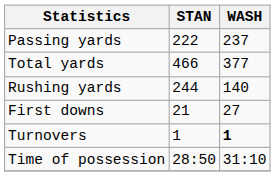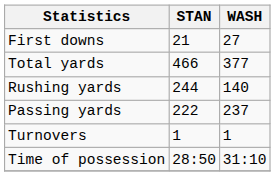rows swapped: First downs <-> Passing yards
Turnovers | WASH: bold -> normal
